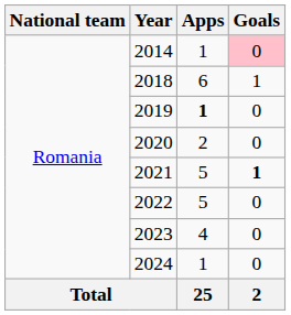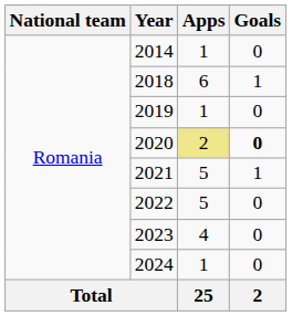2014 | Goals: pink background -> no background
2019 | Apps: bold -> normal
2020 | Apps: no background -> khaki background
2020 | Goals: normal -> bold
2021 | Goals: bold -> normal
